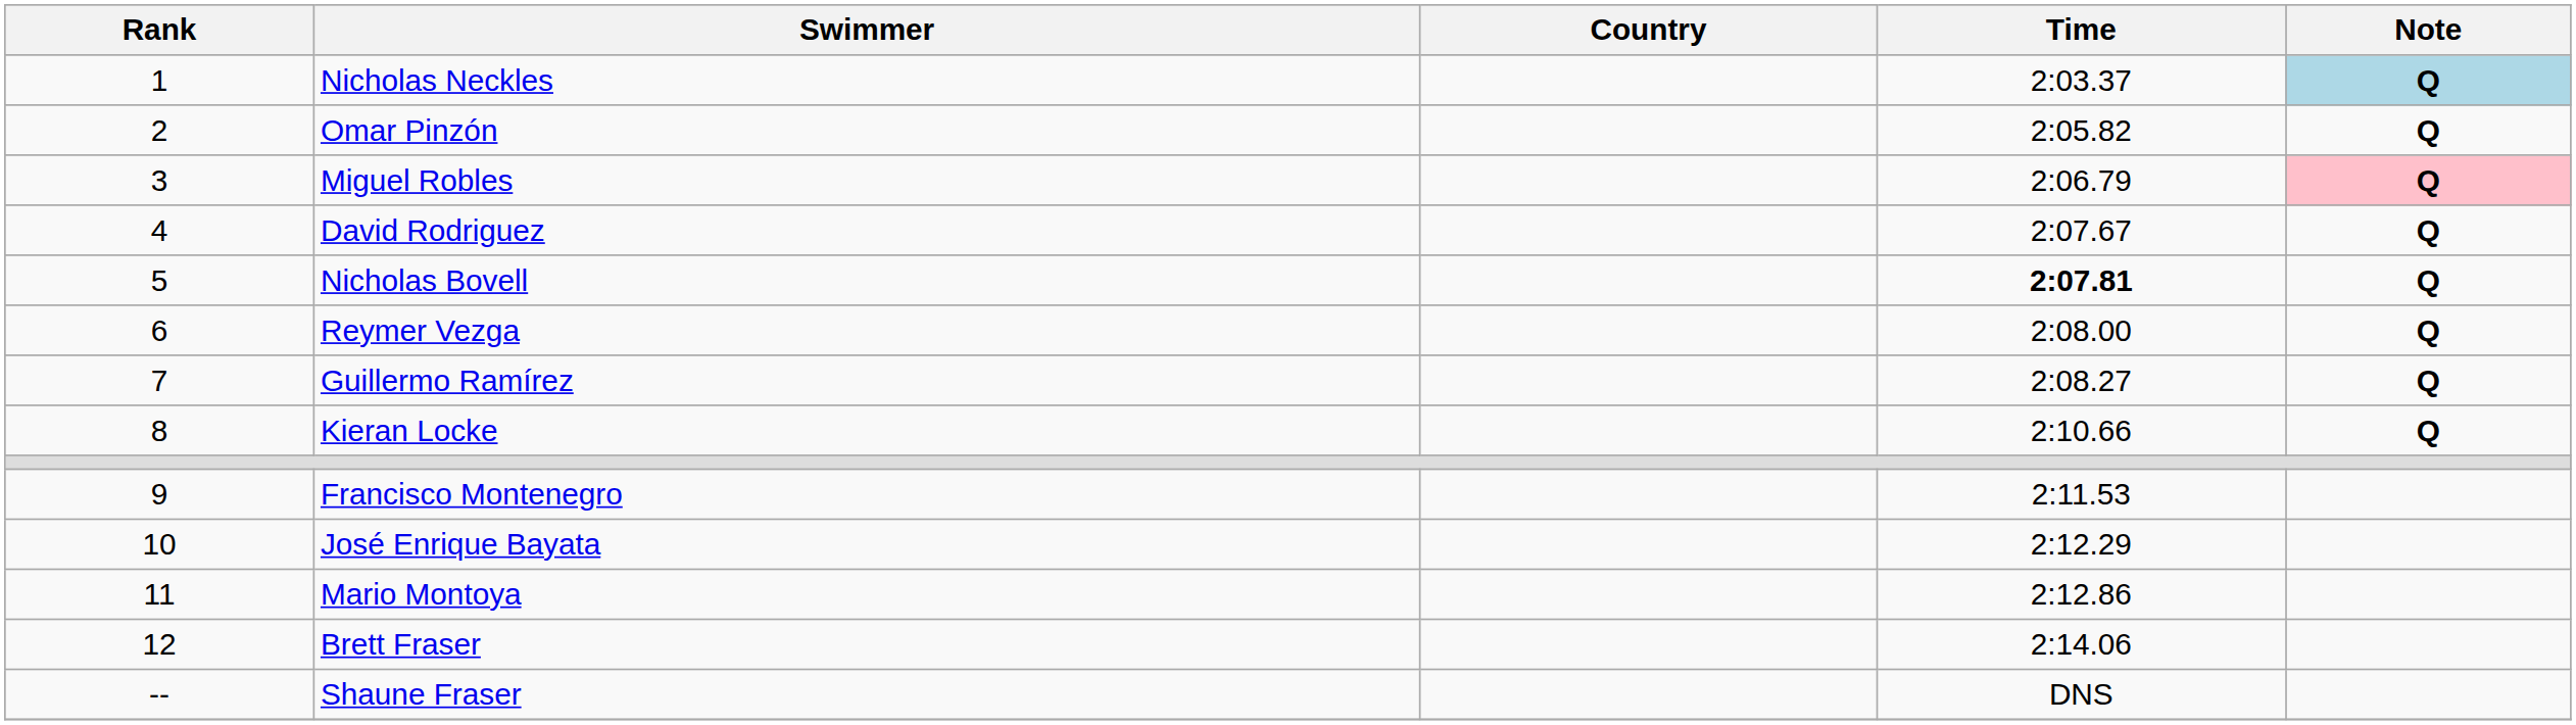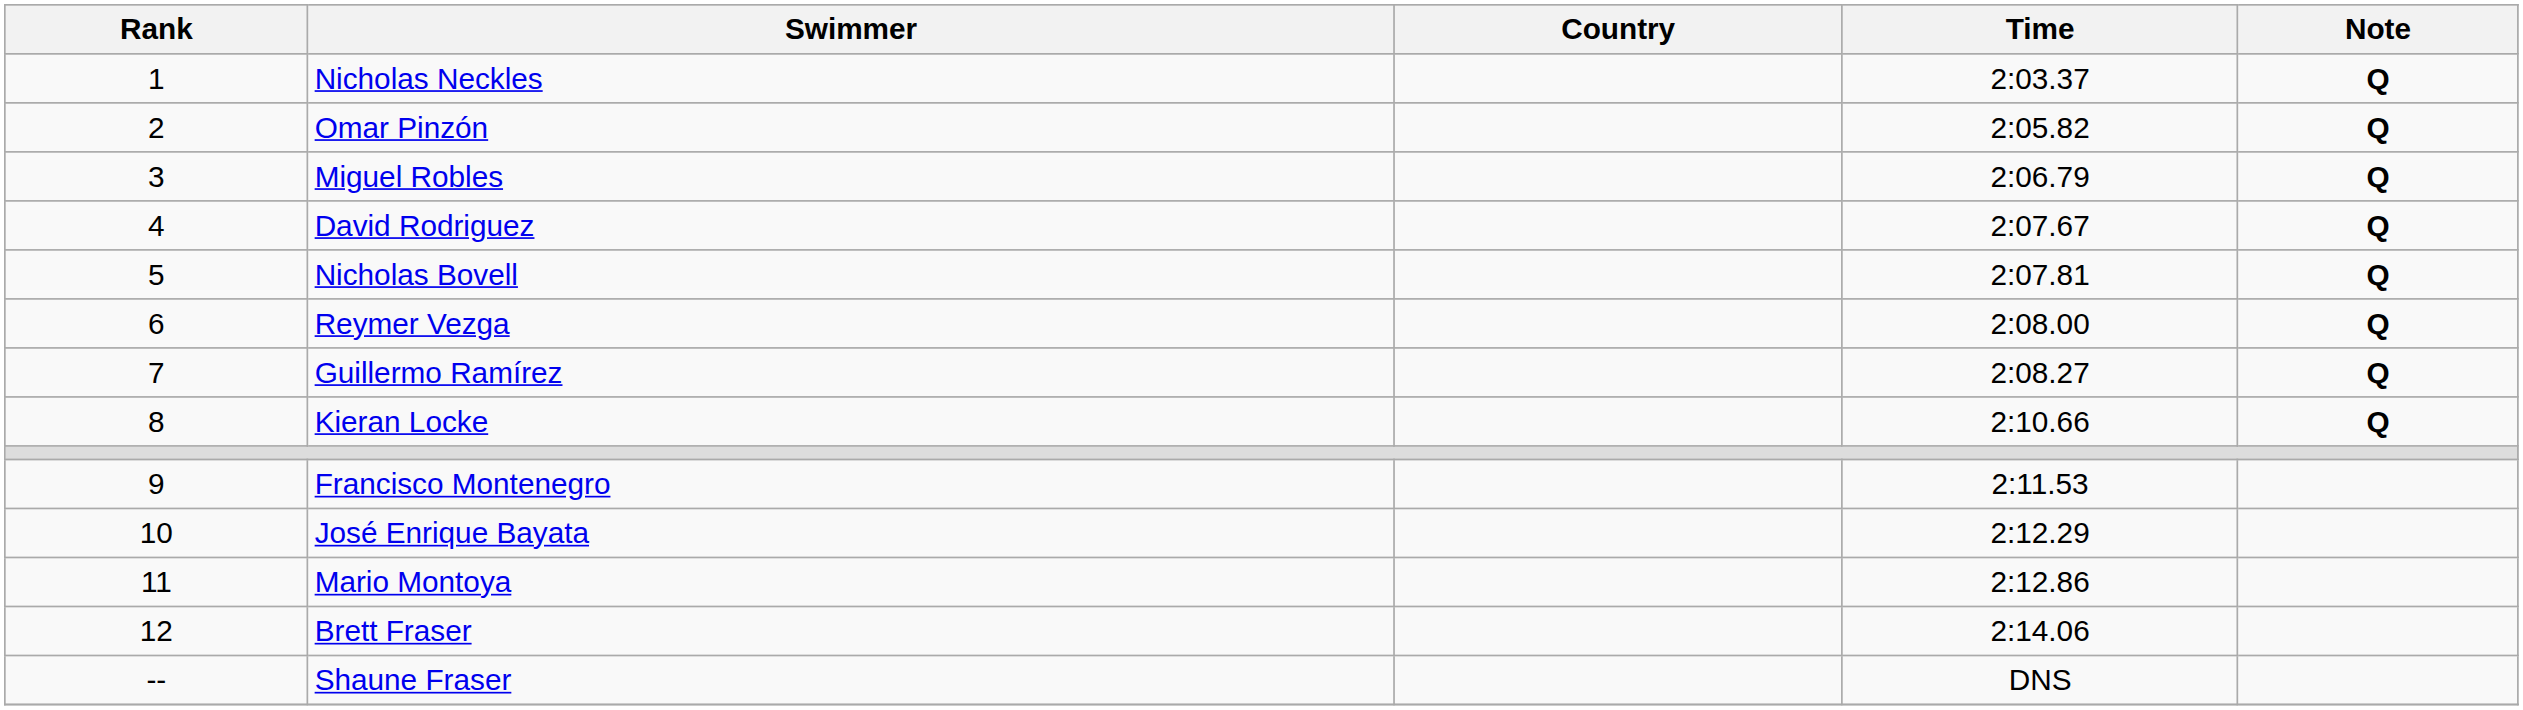Nicholas Neckles | Note: lightblue background -> no background
Miguel Robles | Note: pink background -> no background
Nicholas Bovell | Time: bold -> normal
